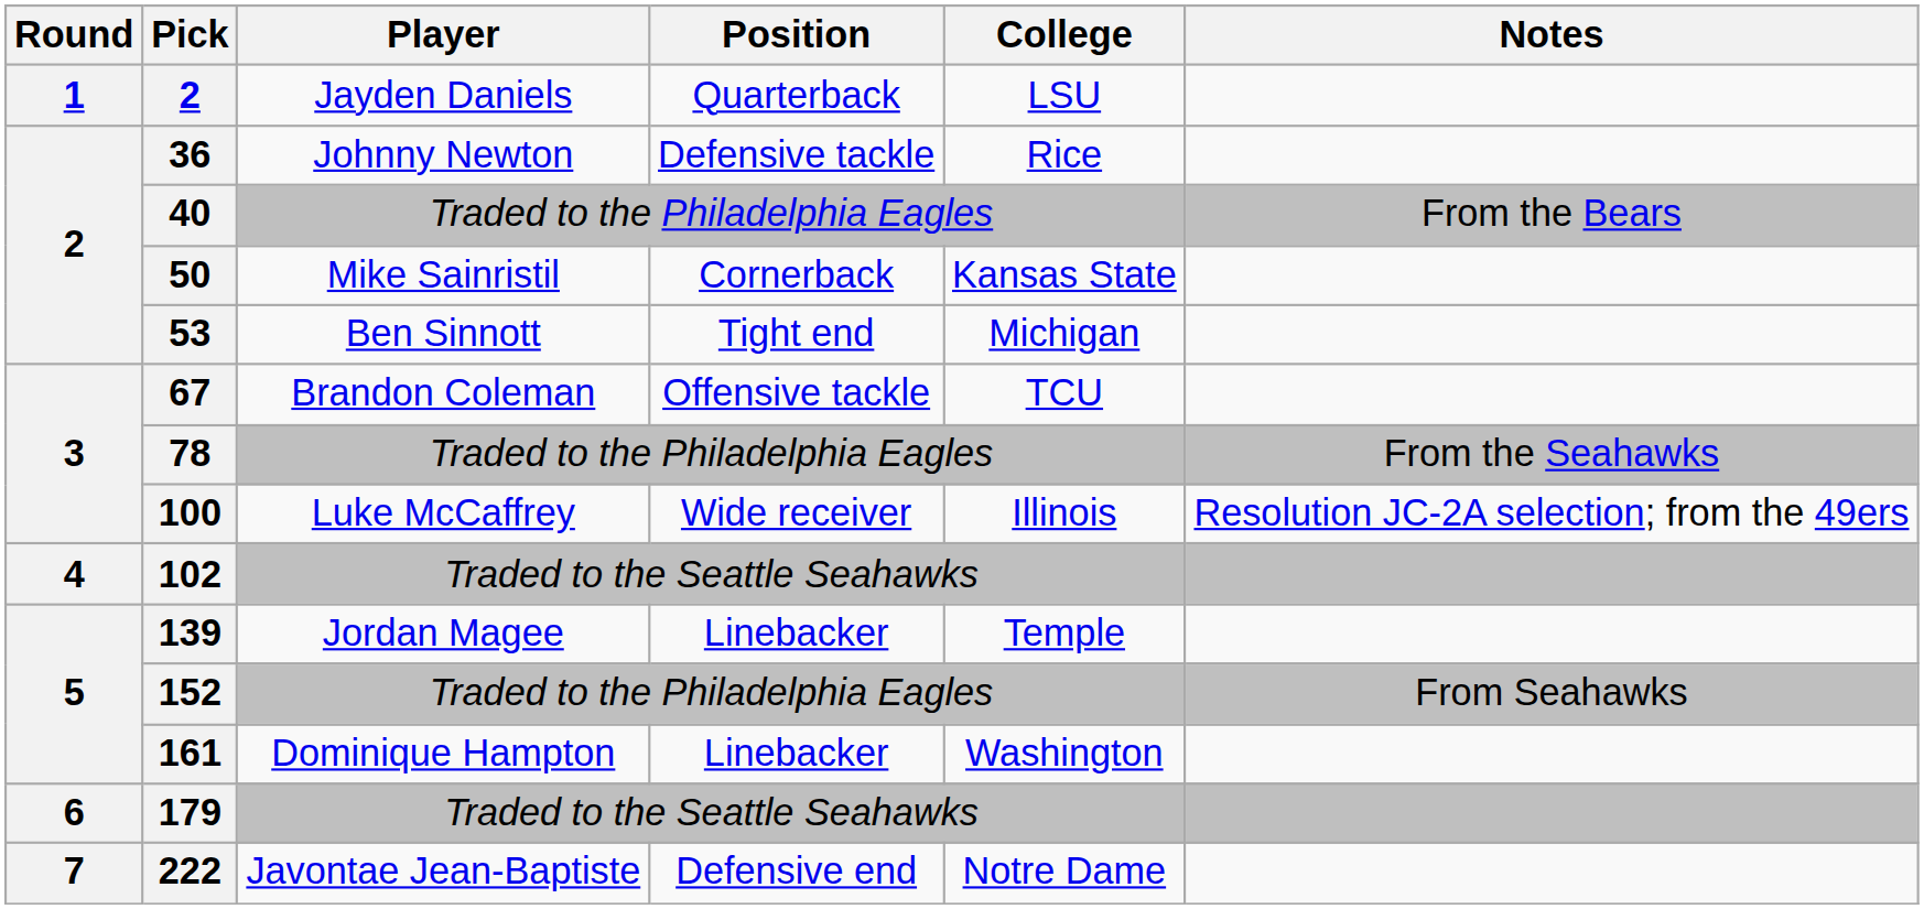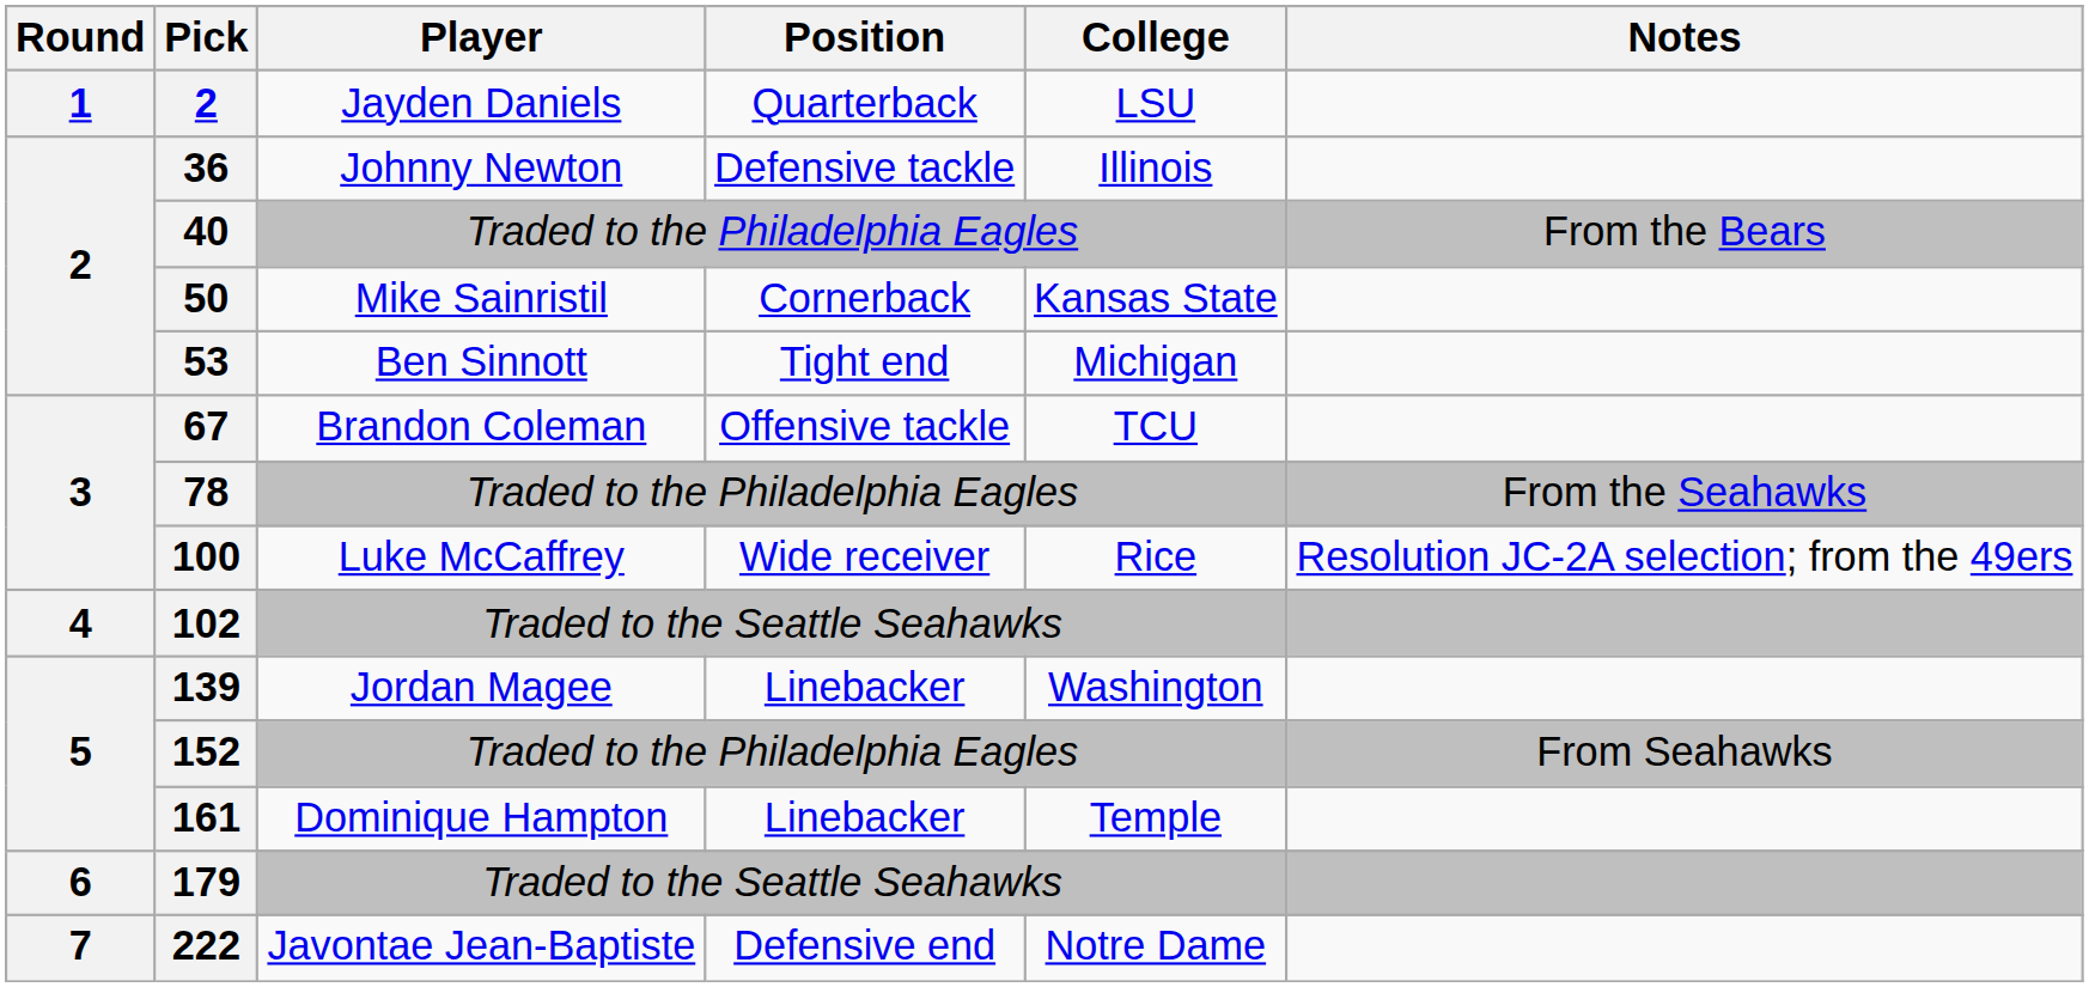36 | College: Rice -> Illinois
100 | College: Illinois -> Rice
139 | College: Temple -> Washington
161 | College: Washington -> Temple
